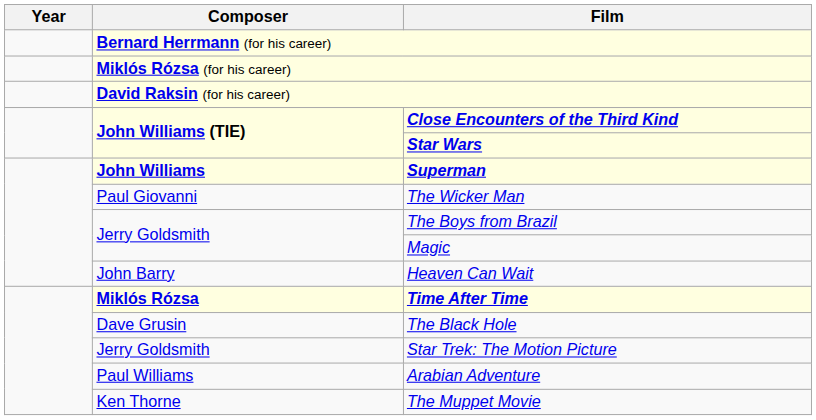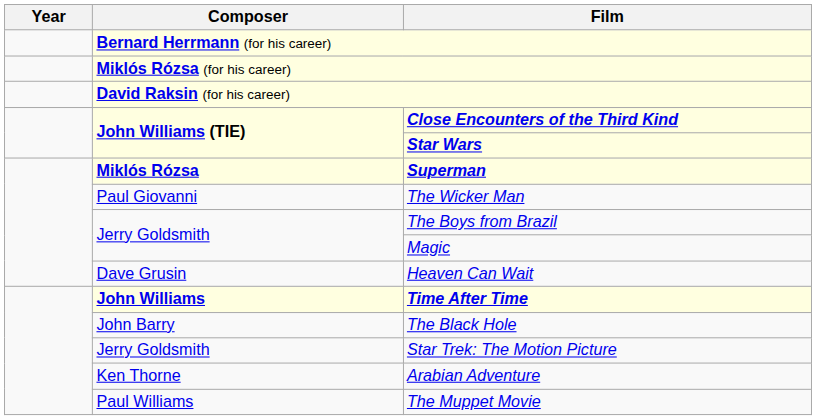Superman | Composer: John Williams -> Miklós Rózsa
Heaven Can Wait | Composer: John Barry -> Dave Grusin
Time After Time | Composer: Miklós Rózsa -> John Williams
The Black Hole | Composer: Dave Grusin -> John Barry
Arabian Adventure | Composer: Paul Williams -> Ken Thorne
The Muppet Movie | Composer: Ken Thorne -> Paul Williams
